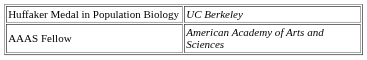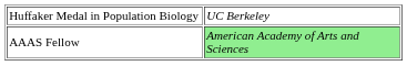AAAS Fellow | column 2: no background -> lightgreen background
